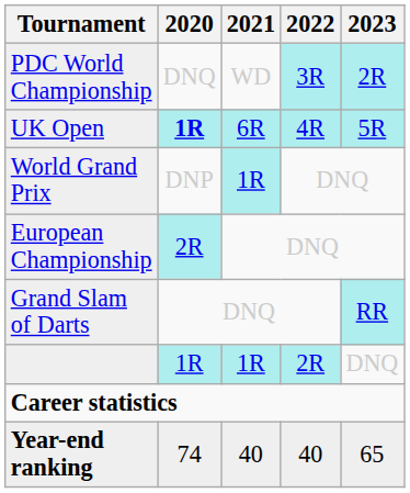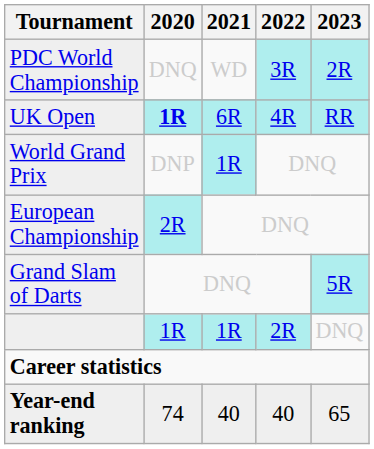UK Open | 2023: 5R -> RR
Grand Slam of Darts | 2023: RR -> 5R
